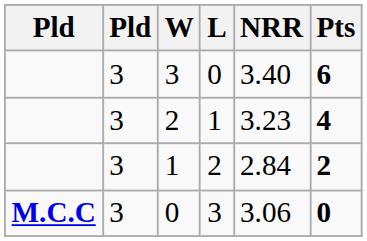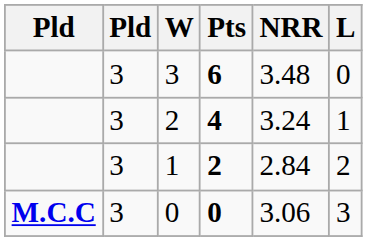columns swapped: L <-> Pts
row 2 | NRR: 3.40 -> 3.48
row 3 | NRR: 3.23 -> 3.24
